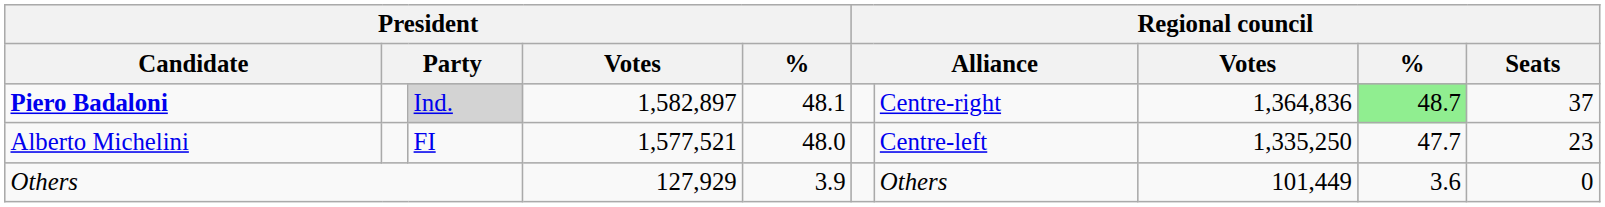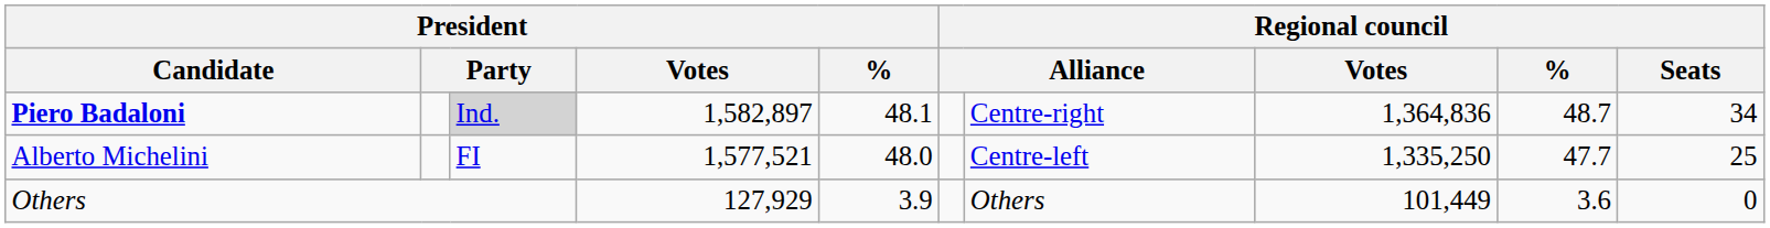Piero Badaloni | Regional council / %: lightgreen background -> no background
Piero Badaloni | Regional council / Seats: 37 -> 34
Alberto Michelini | Regional council / Seats: 23 -> 25
